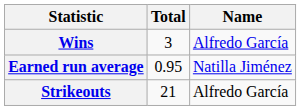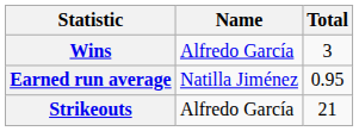columns swapped: Name <-> Total
